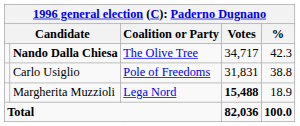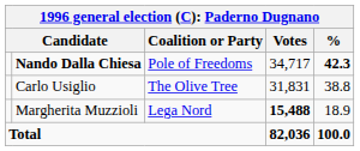Nando Dalla Chiesa | Coalition or Party: The Olive Tree -> Pole of Freedoms
Nando Dalla Chiesa | %: normal -> bold
Carlo Usiglio | Coalition or Party: Pole of Freedoms -> The Olive Tree
